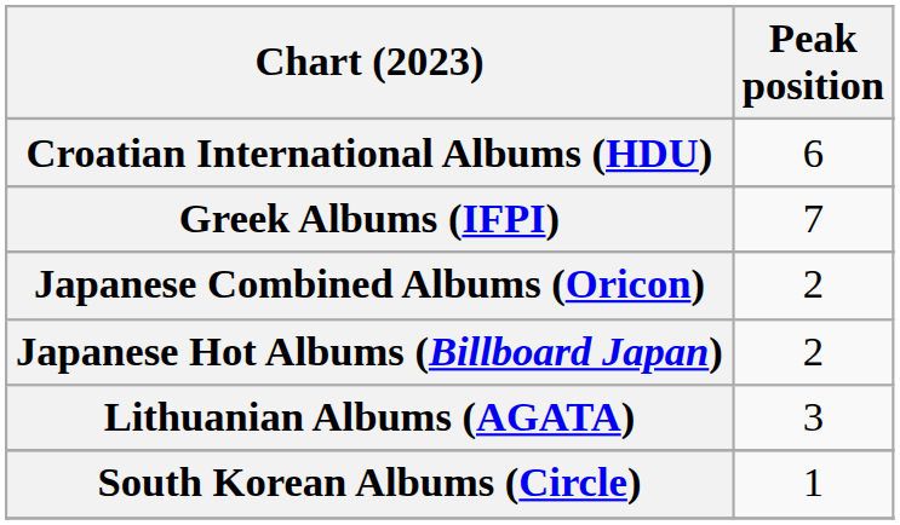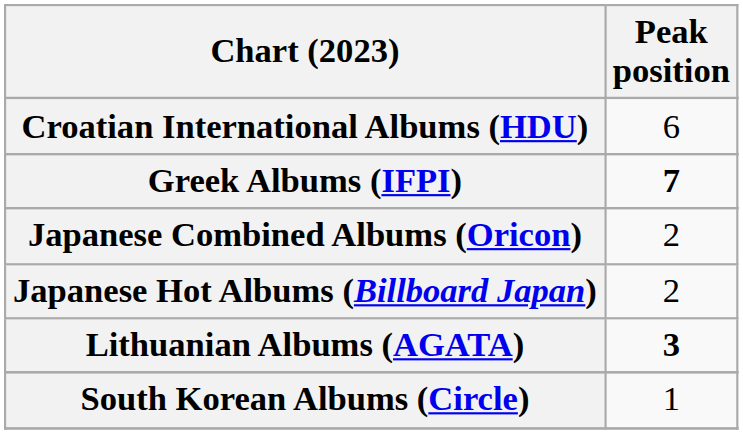Greek Albums (IFPI) | Peak position: normal -> bold
Lithuanian Albums (AGATA) | Peak position: normal -> bold
